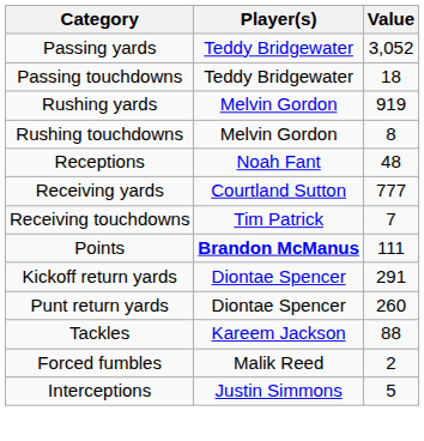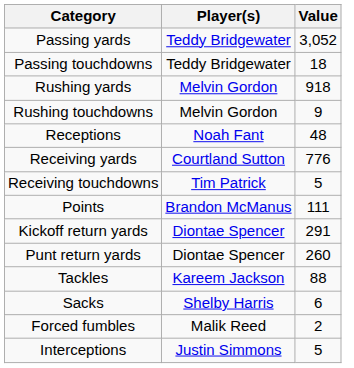Rushing yards | Value: 919 -> 918
Rushing touchdowns | Value: 8 -> 9
Receiving yards | Value: 777 -> 776
Receiving touchdowns | Value: 7 -> 5
Points | Player(s): bold -> normal
+ row: Sacks | Shelby Harris | 6
